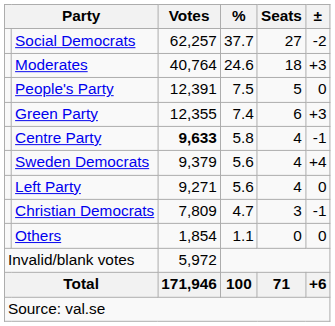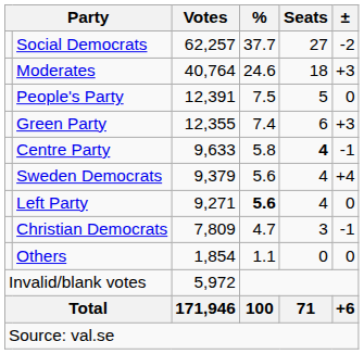Centre Party | Votes: bold -> normal
Centre Party | Seats: normal -> bold
Left Party | %: normal -> bold
